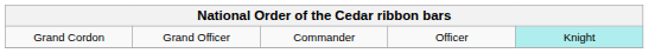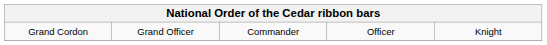Grand Cordon | column 5: paleturquoise background -> no background
